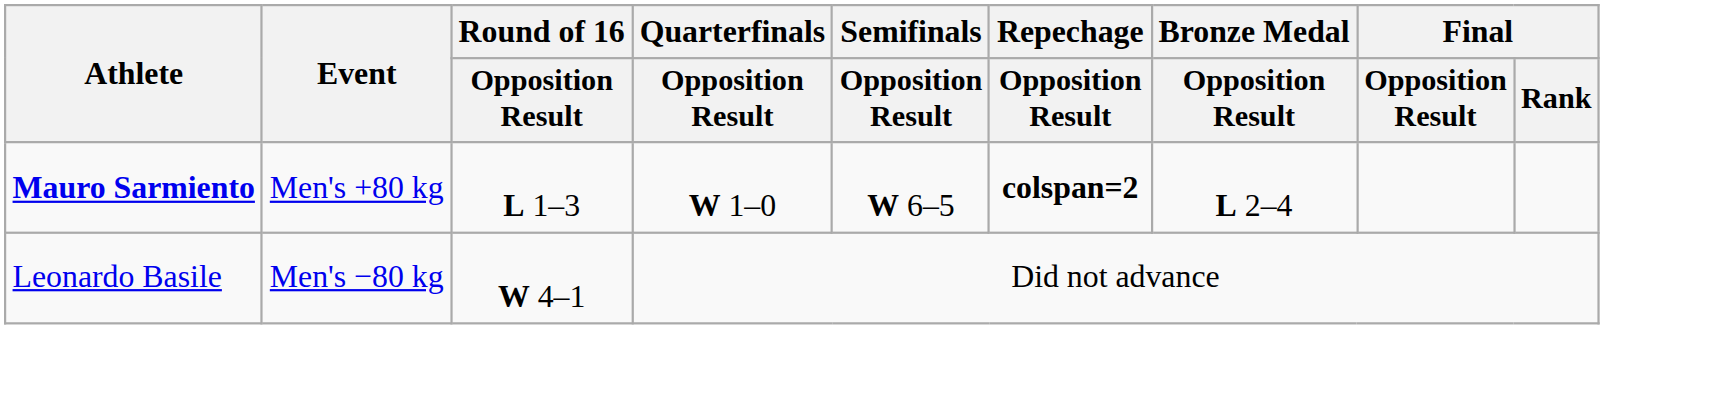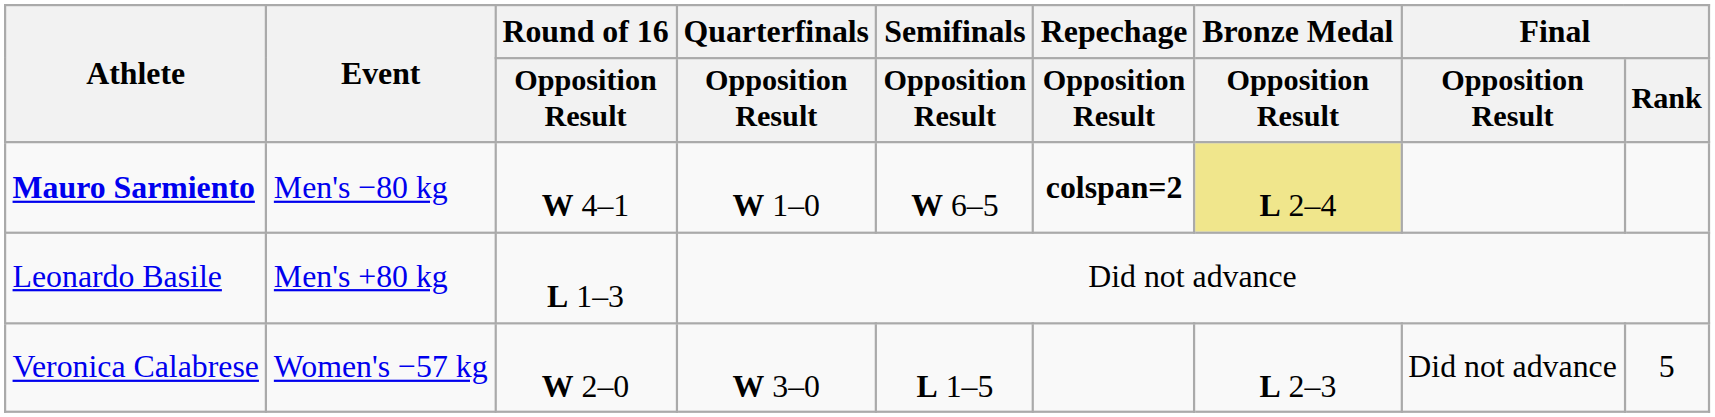Mauro Sarmiento | Event: Men's +80 kg -> Men's −80 kg
Mauro Sarmiento | Round of 16 / Opposition Result: L 1–3 -> W 4–1
Mauro Sarmiento | Bronze Medal / Opposition Result: no background -> khaki background
Leonardo Basile | Event: Men's −80 kg -> Men's +80 kg
Leonardo Basile | Round of 16 / Opposition Result: W 4–1 -> L 1–3
+ row: Veronica Calabrese | Women's −57 kg | W 2–0 | W 3–0 | L 1–5 | L 2–3 | Did not advance | 5
